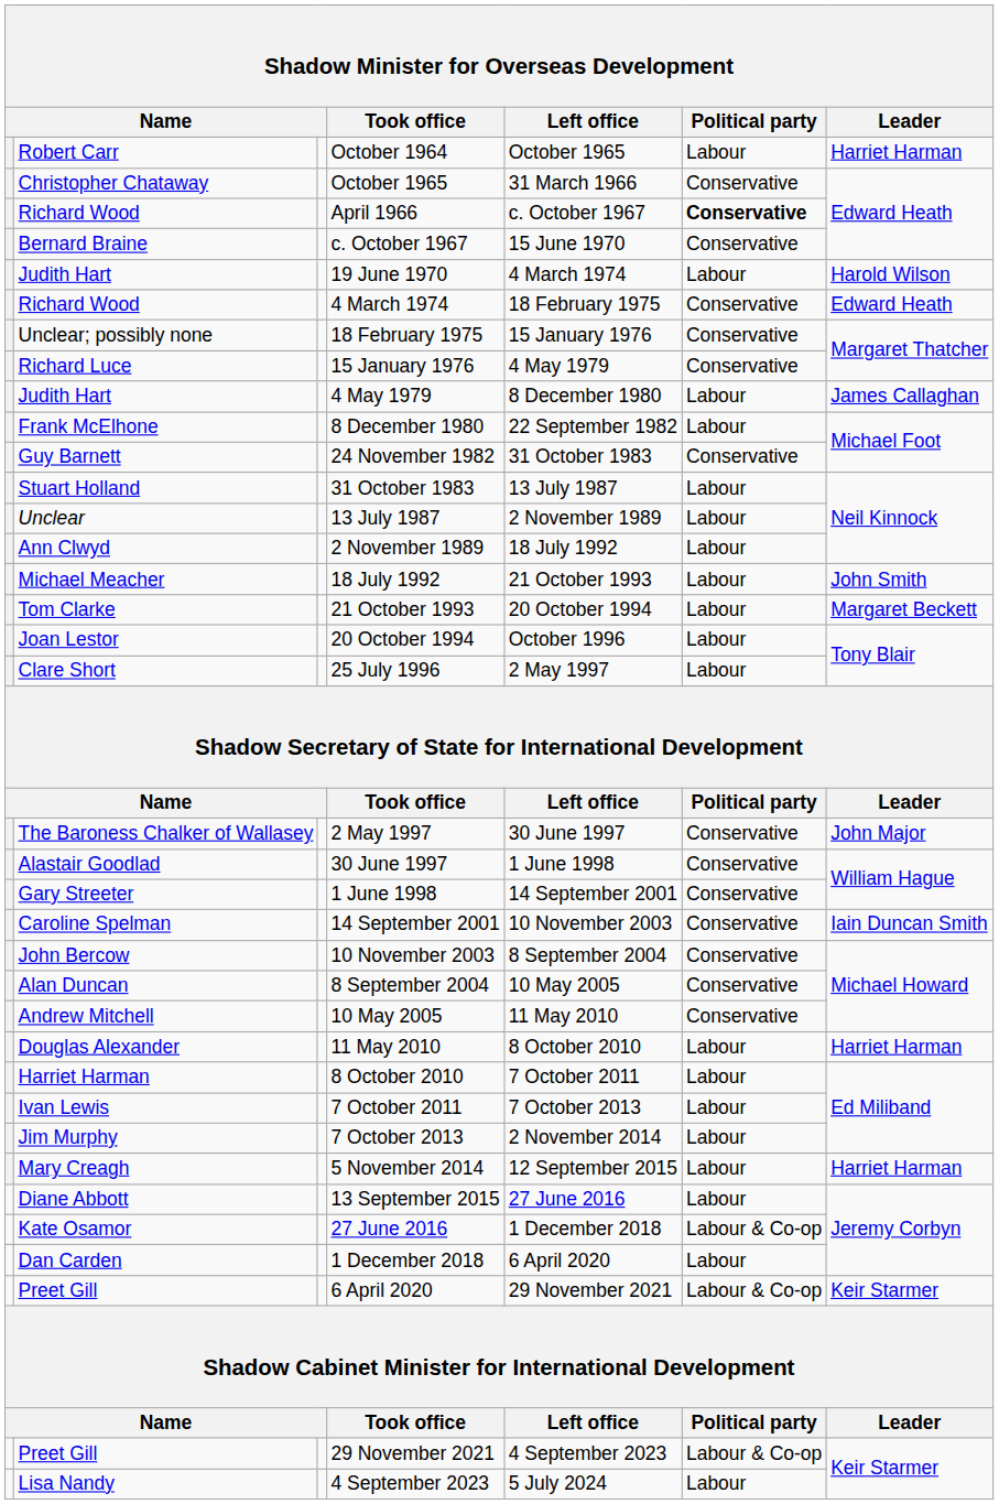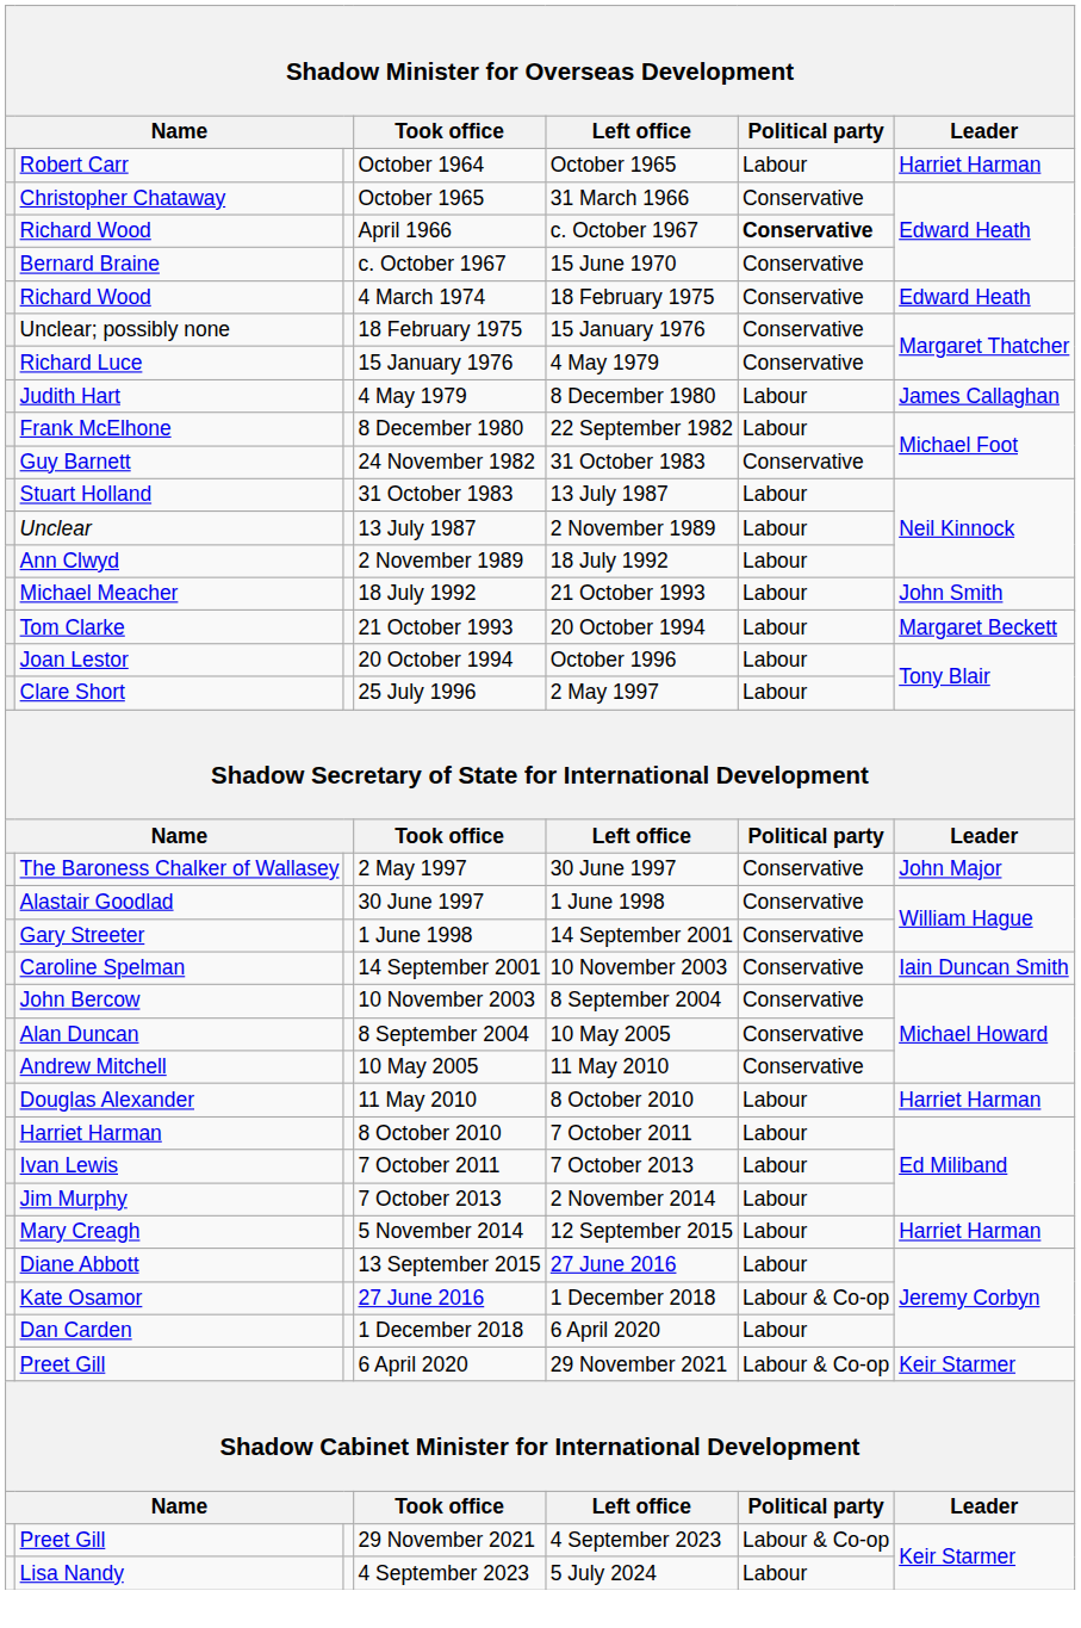- row: Judith Hart | 19 June 1970 | 4 March 1974 | Labour | Harold Wilson
